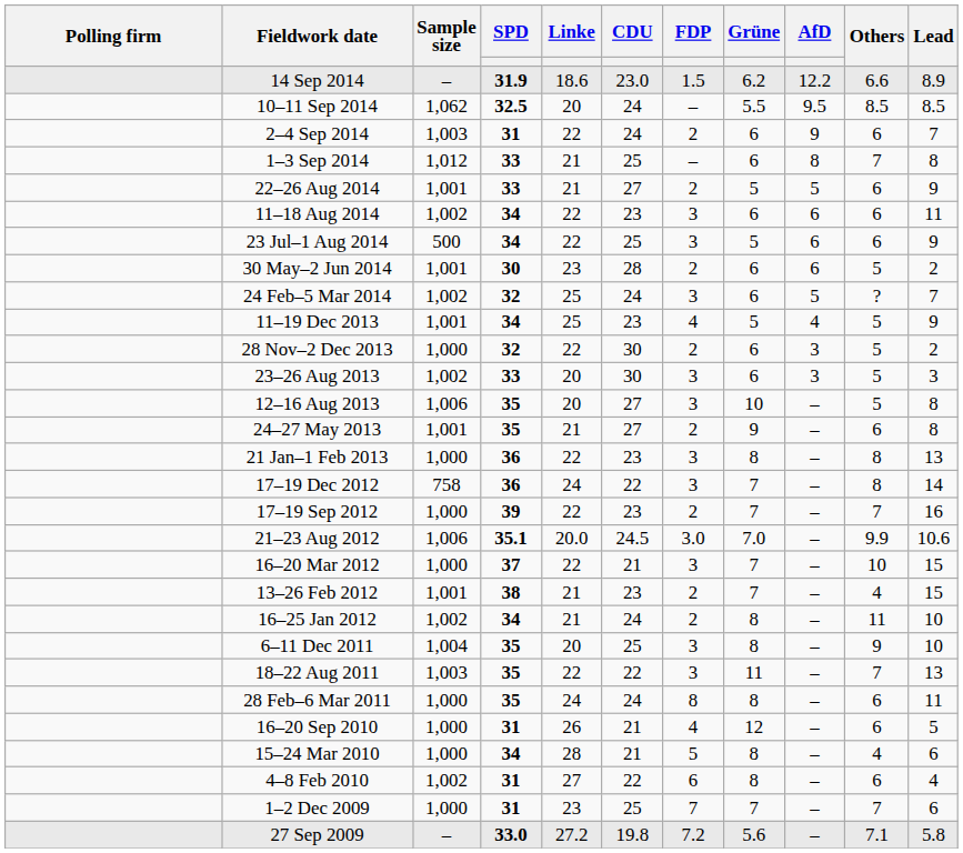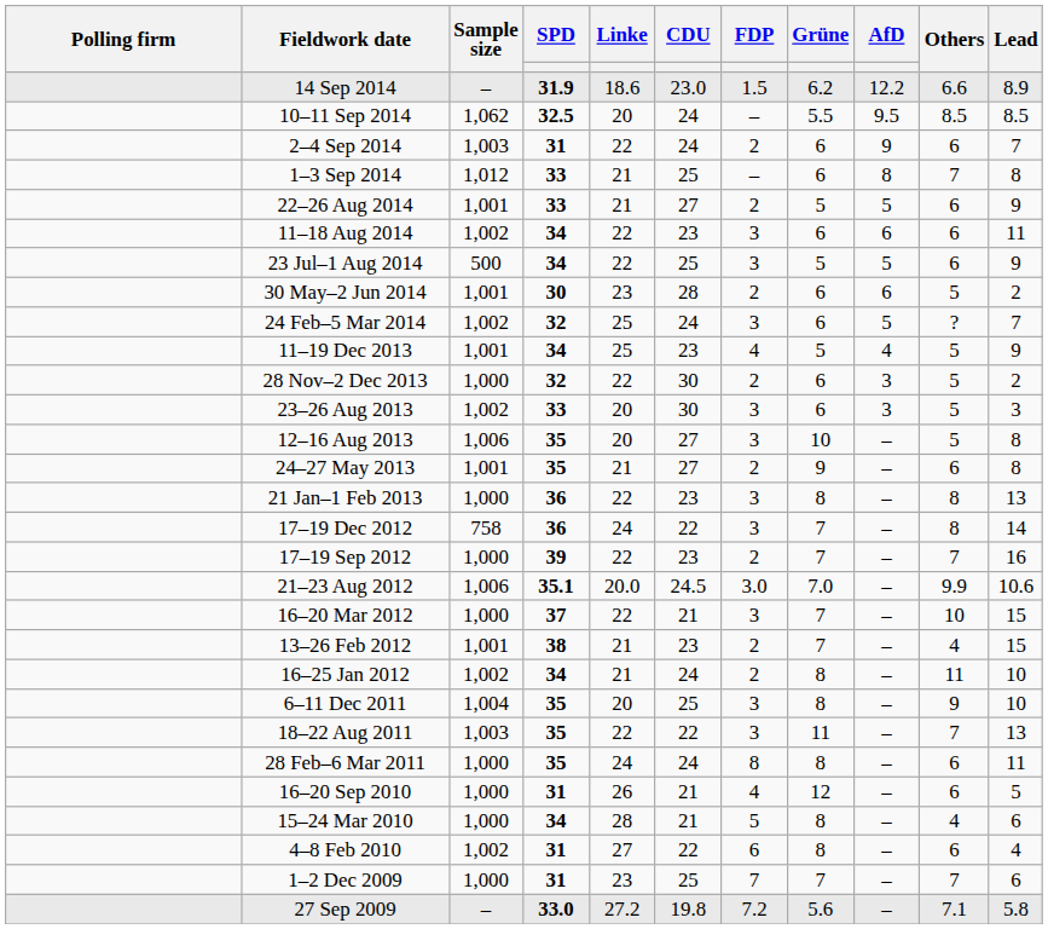23 Jul–1 Aug 2014 | AfD: 6 -> 5
